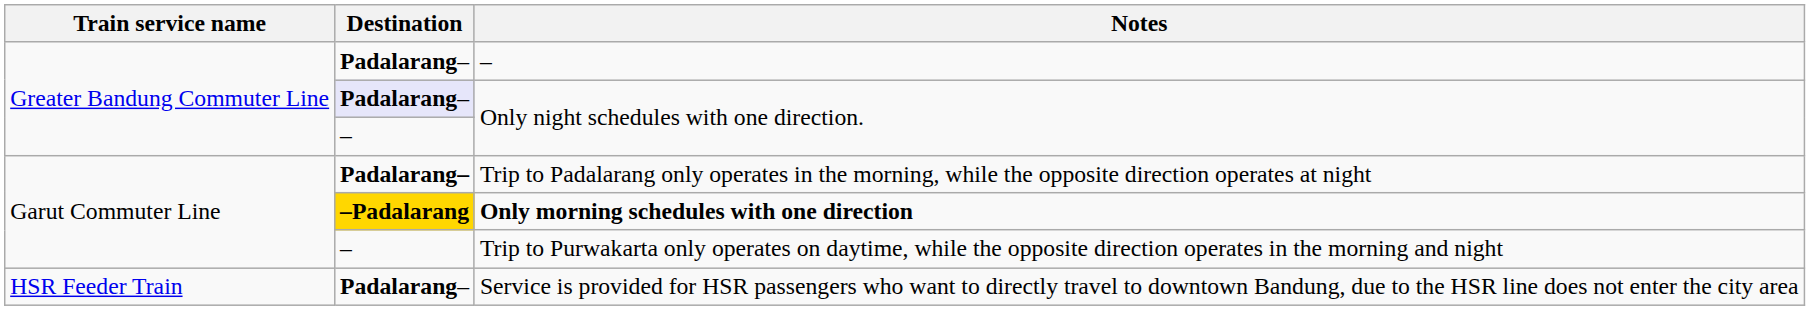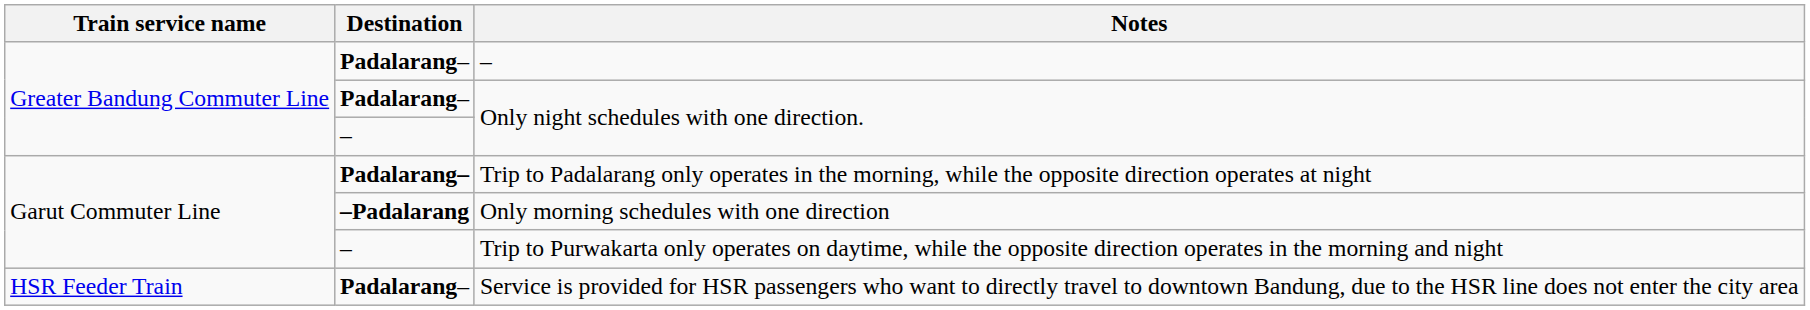Padalarang– / Only night schedules with one direction. | Destination: lavender background -> no background
Only morning schedules with one direction | Destination: gold background -> no background
Only morning schedules with one direction | Notes: bold -> normal
